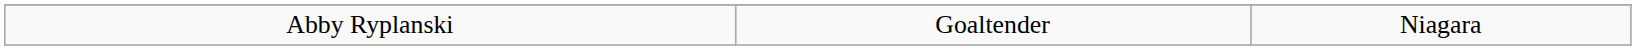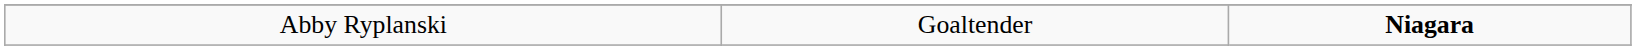Abby Ryplanski | column 3: normal -> bold
